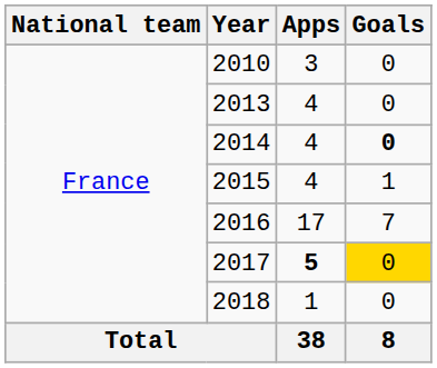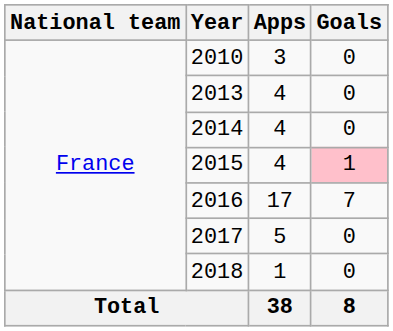2014 | Goals: bold -> normal
2015 | Goals: no background -> pink background
2017 | Apps: bold -> normal
2017 | Goals: gold background -> no background
